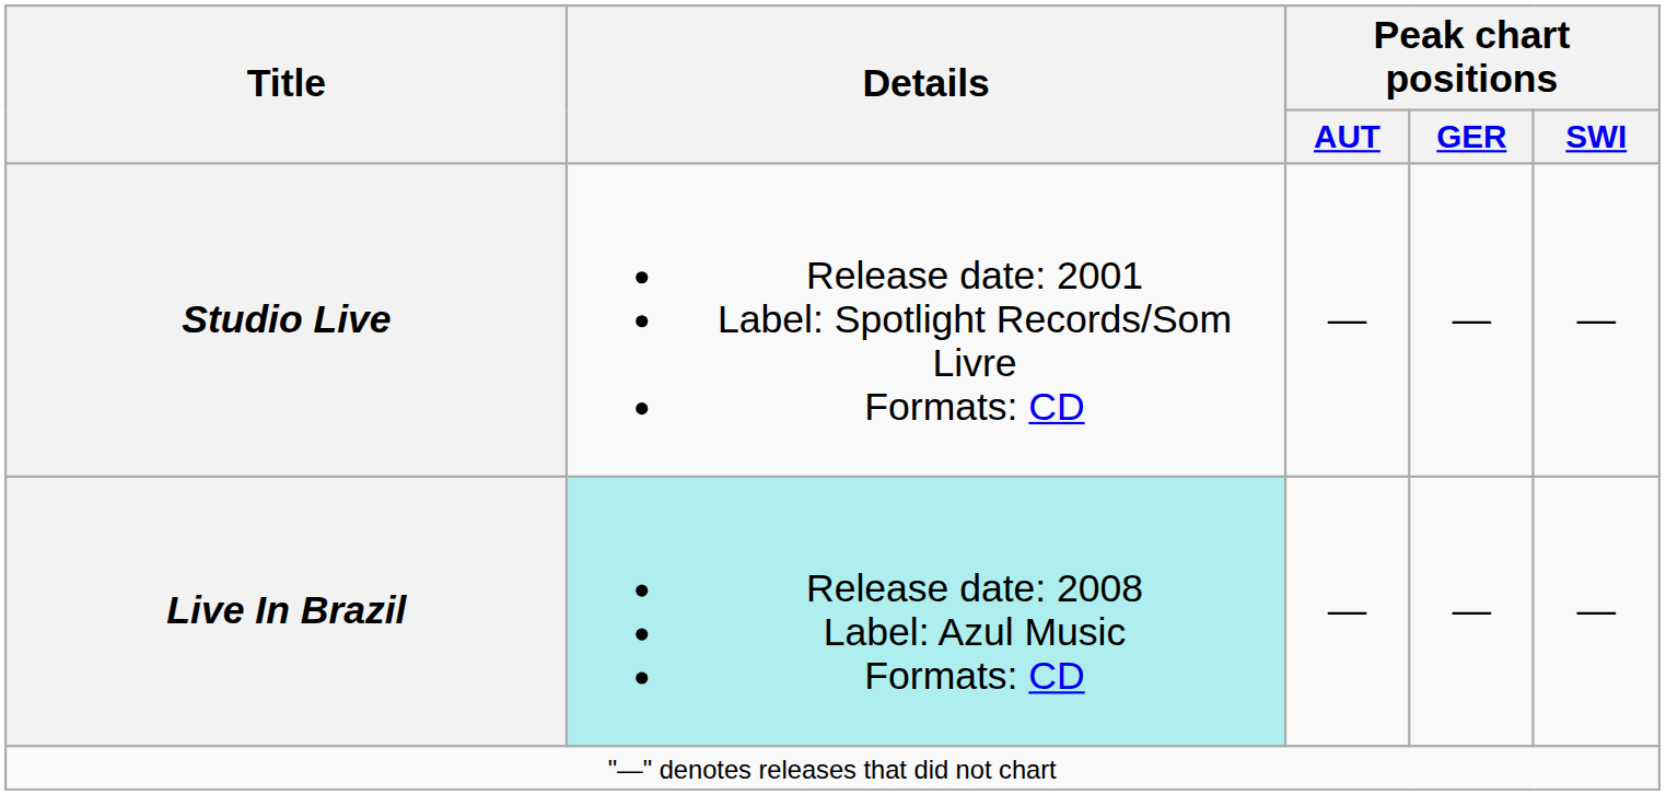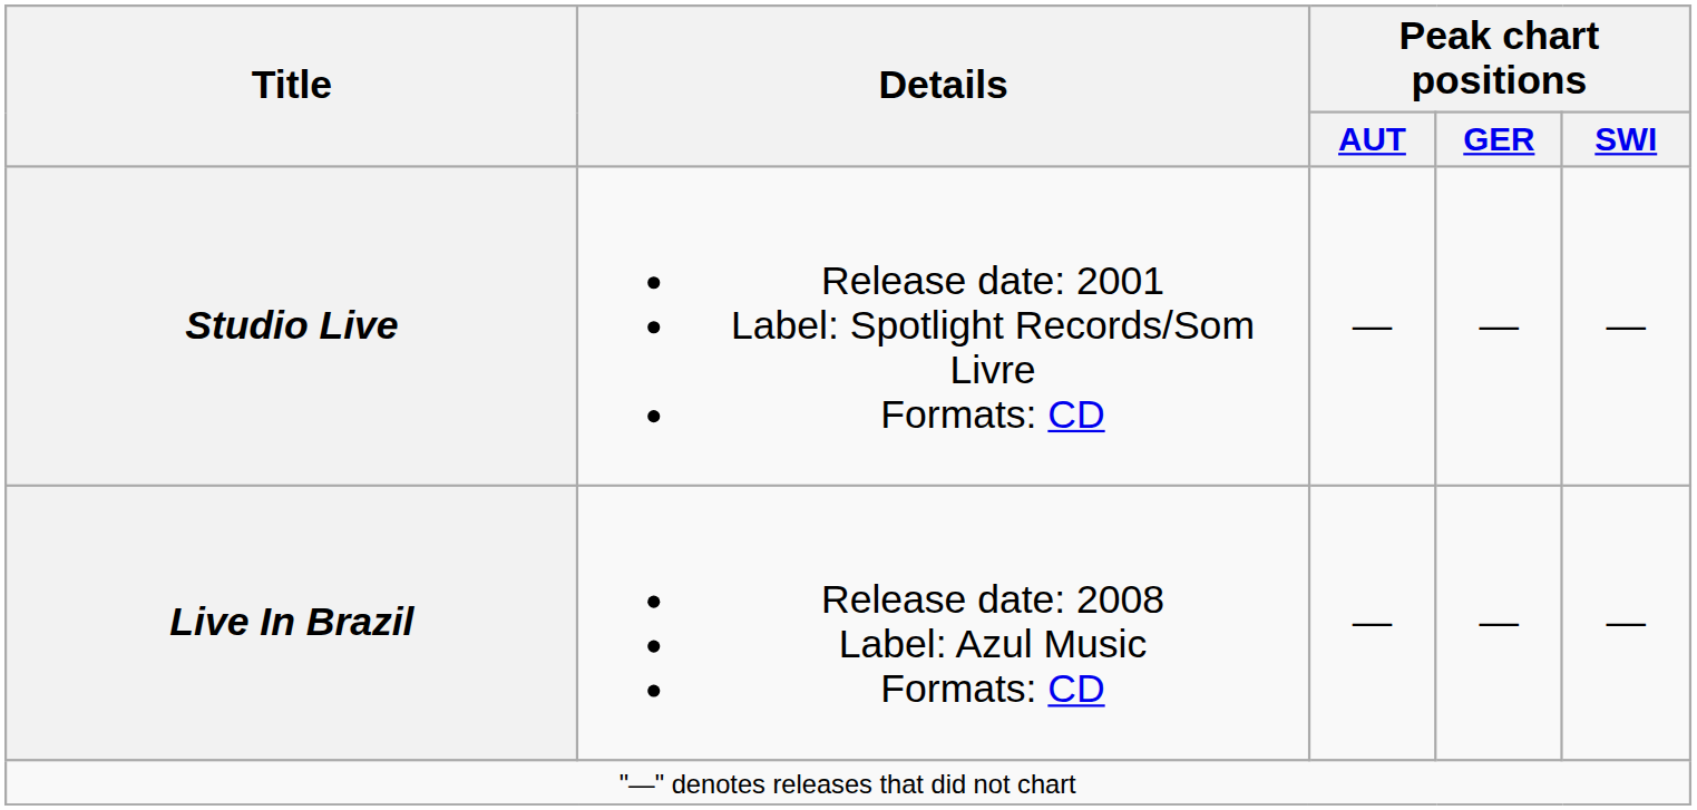Live In Brazil | Details: paleturquoise background -> no background
